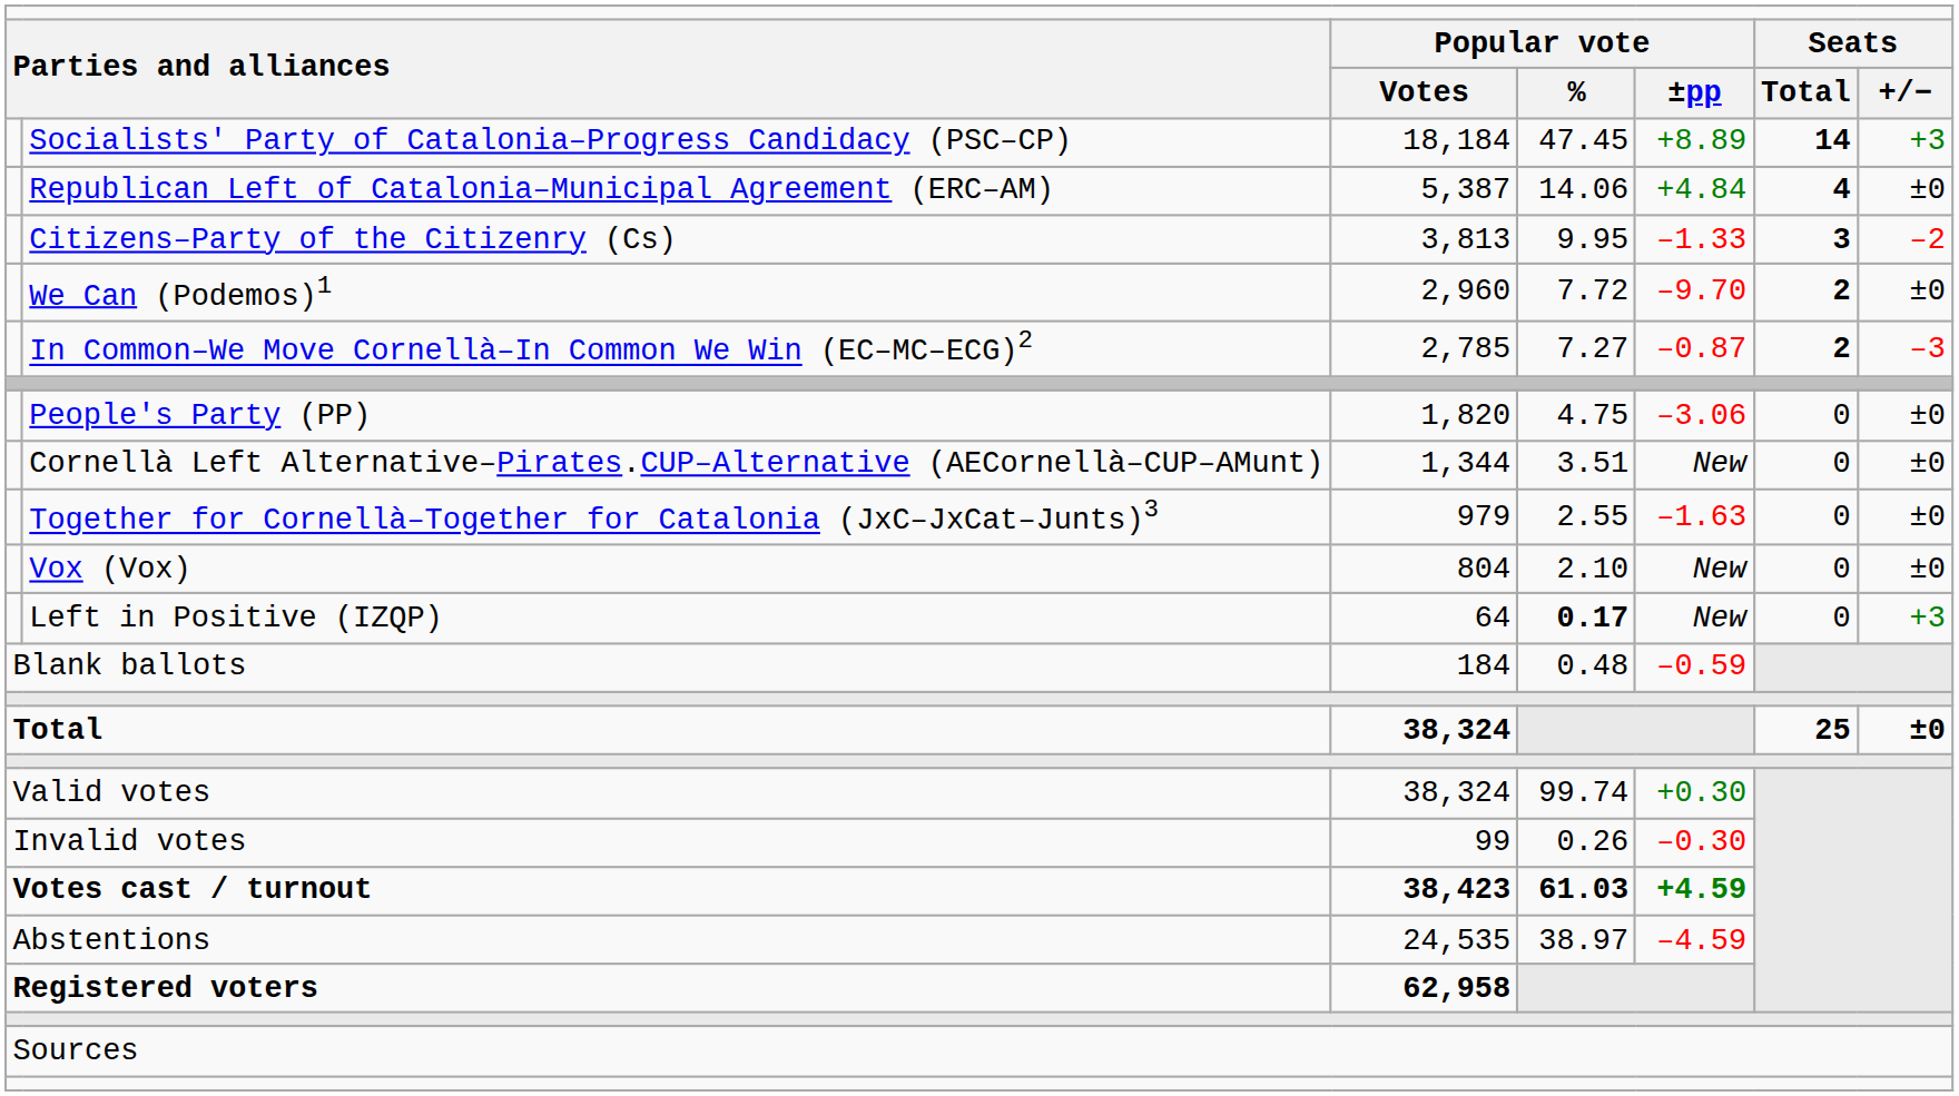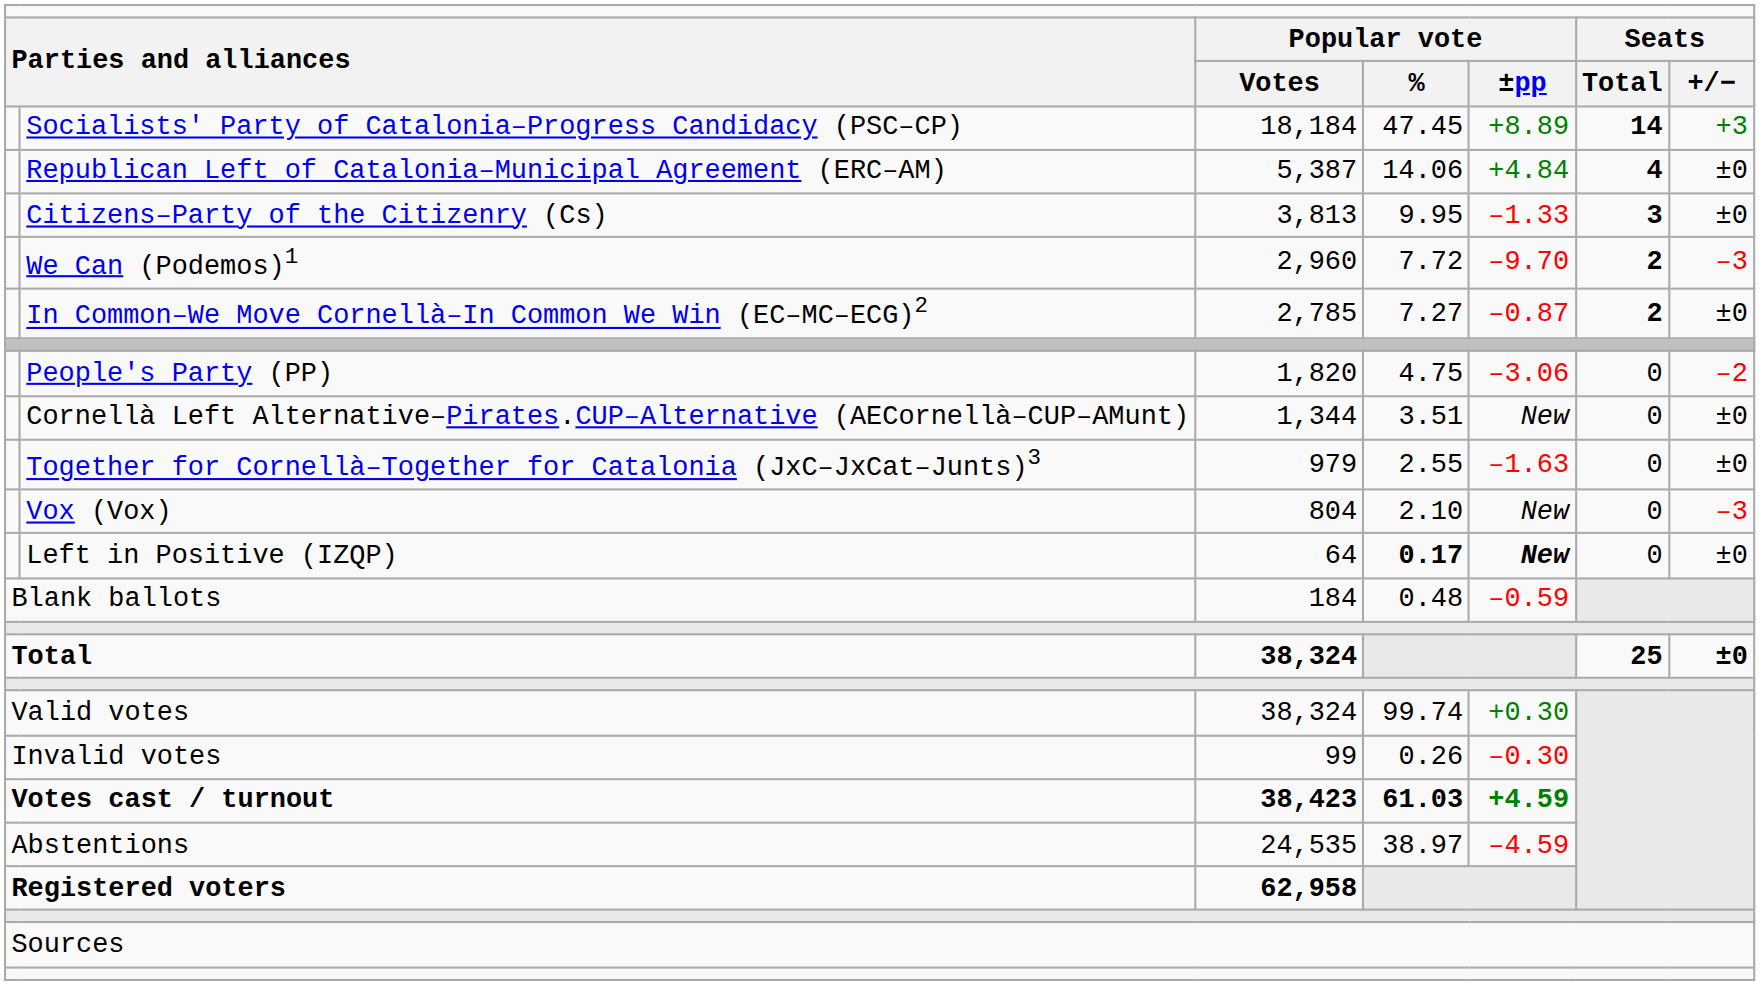Citizens–Party of the Citizenry (Cs) | column 7: –2 -> ±0
We Can (Podemos)1 | column 7: ±0 -> –3
In Common–We Move Cornellà–In Common We Win (EC–MC–ECG)2 | column 7: –3 -> ±0
People's Party (PP) | column 7: ±0 -> –2
Vox (Vox) | column 7: ±0 -> –3
Left in Positive (IZQP) | column 5: normal -> bold
Left in Positive (IZQP) | column 7: +3 -> ±0
